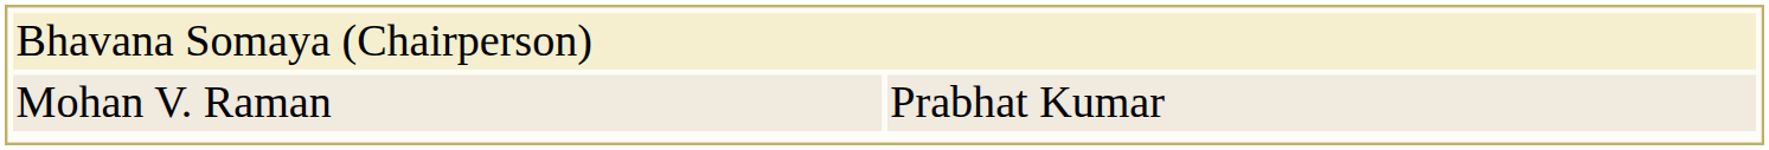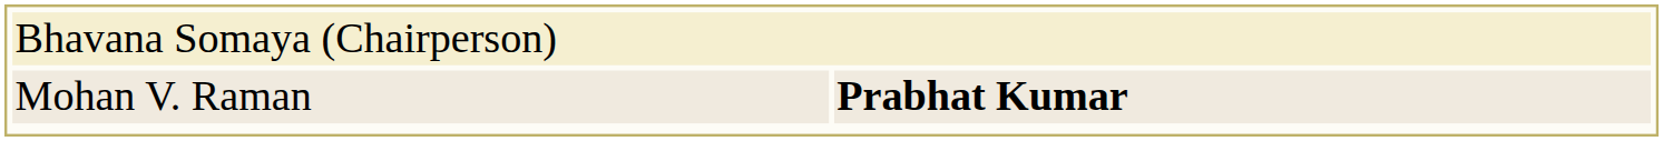Mohan V. Raman | column 2: normal -> bold
